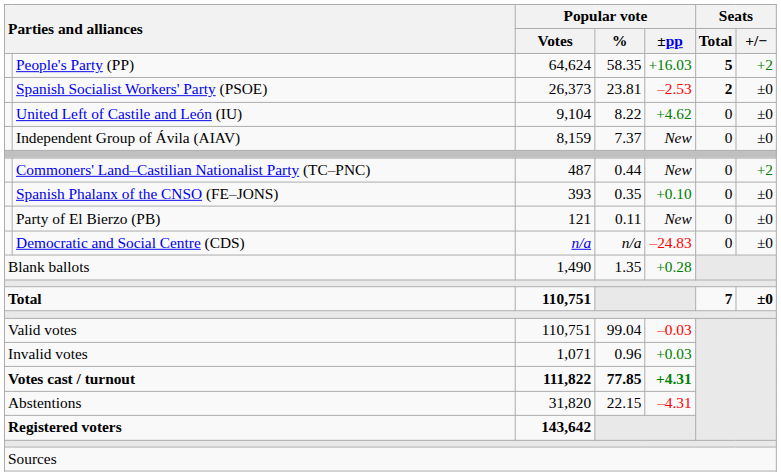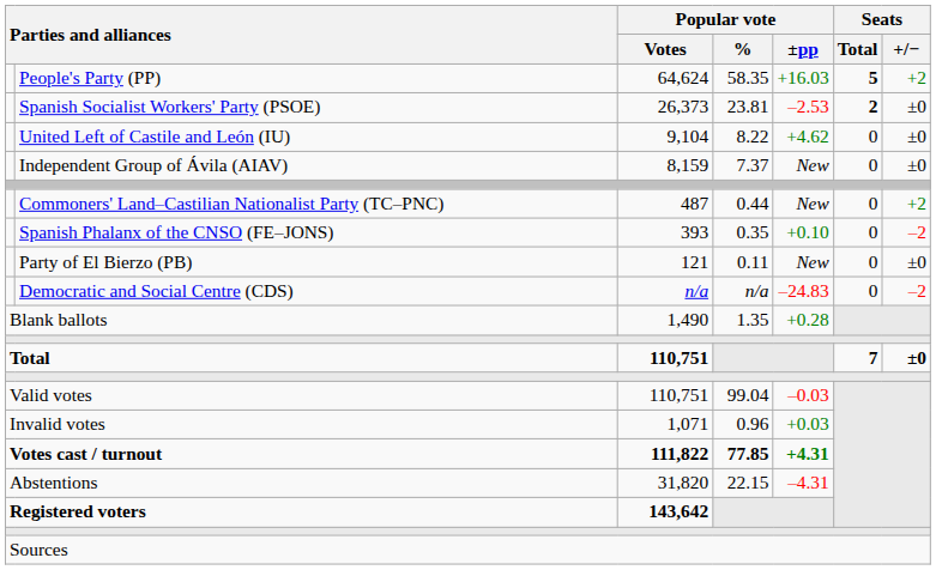Spanish Phalanx of the CNSO (FE–JONS) | Seats / +/−: ±0 -> –2
Democratic and Social Centre (CDS) | Seats / +/−: ±0 -> –2
